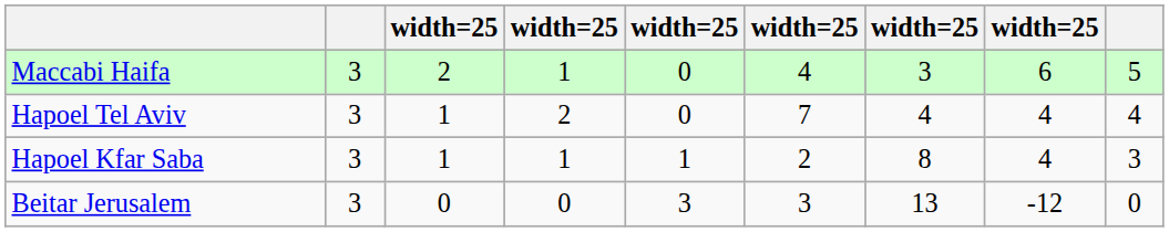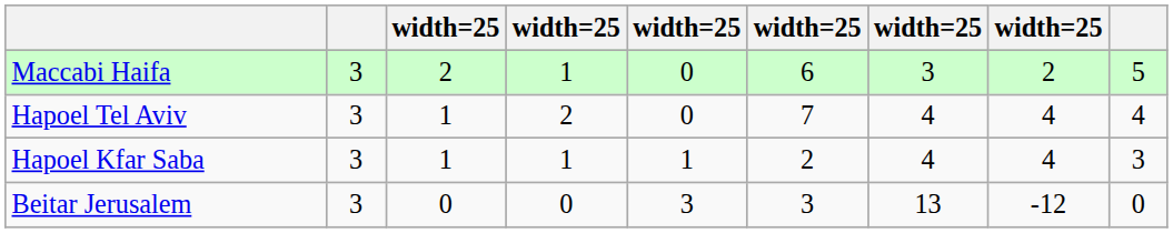Maccabi Haifa | column 6: 4 -> 6
Maccabi Haifa | column 8: 6 -> 2
Hapoel Kfar Saba | column 7: 8 -> 4
